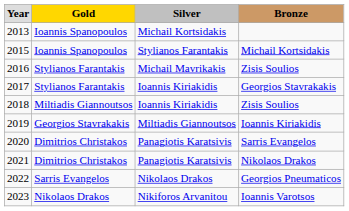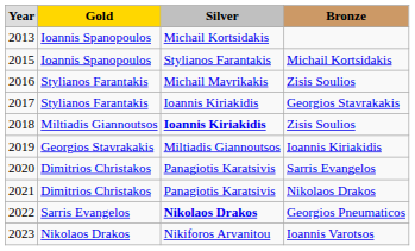2018 / Zisis Soulios | column 3: normal -> bold
Georgios Pneumaticos | column 3: normal -> bold
